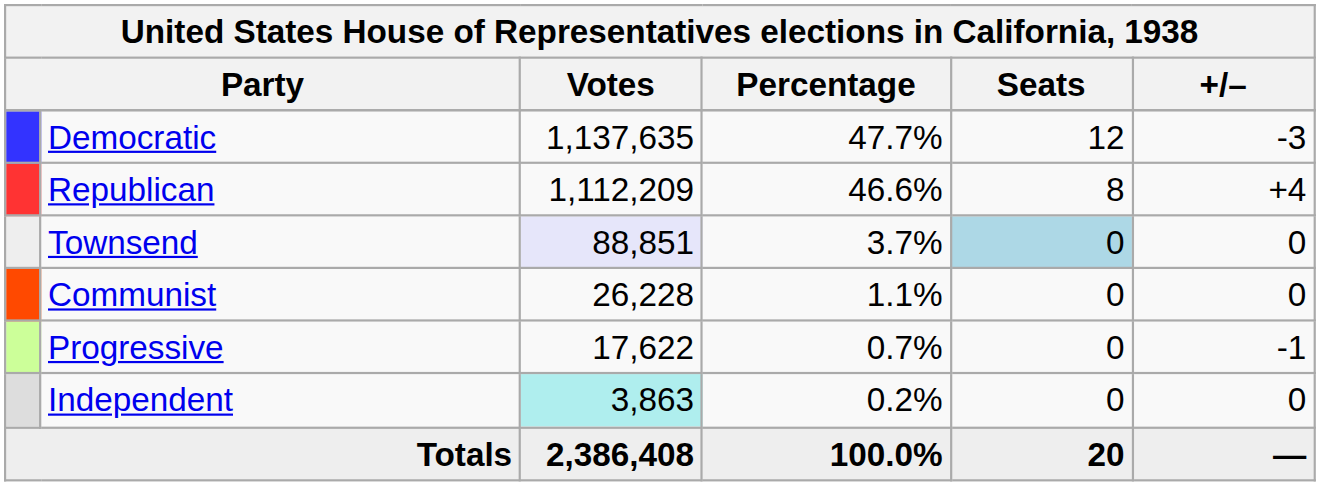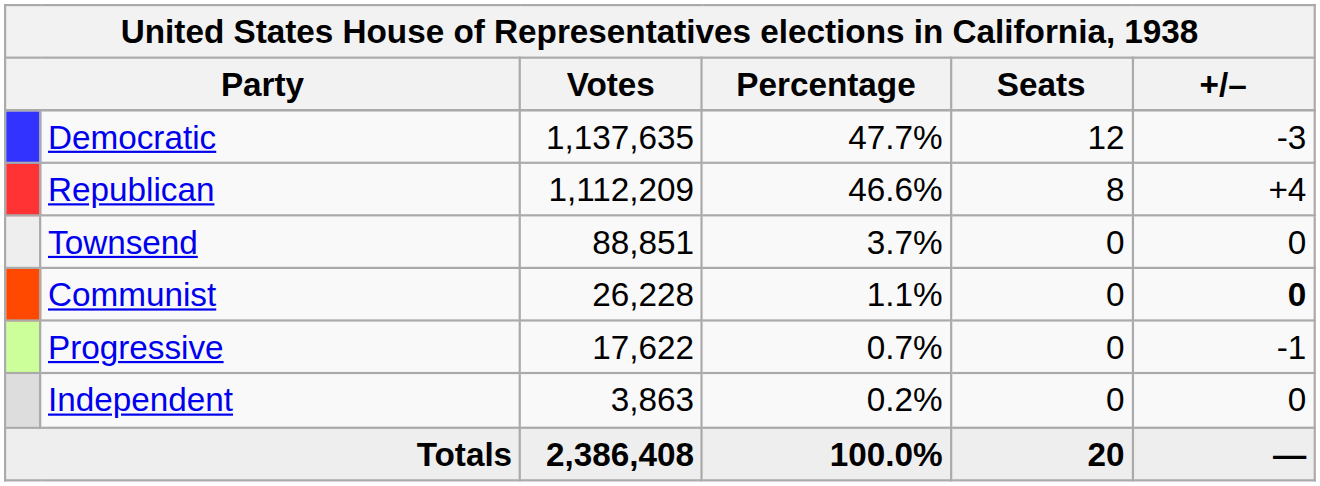Townsend | Votes: lavender background -> no background
Townsend | Seats: lightblue background -> no background
Communist | +/–: normal -> bold
Independent | Votes: paleturquoise background -> no background
